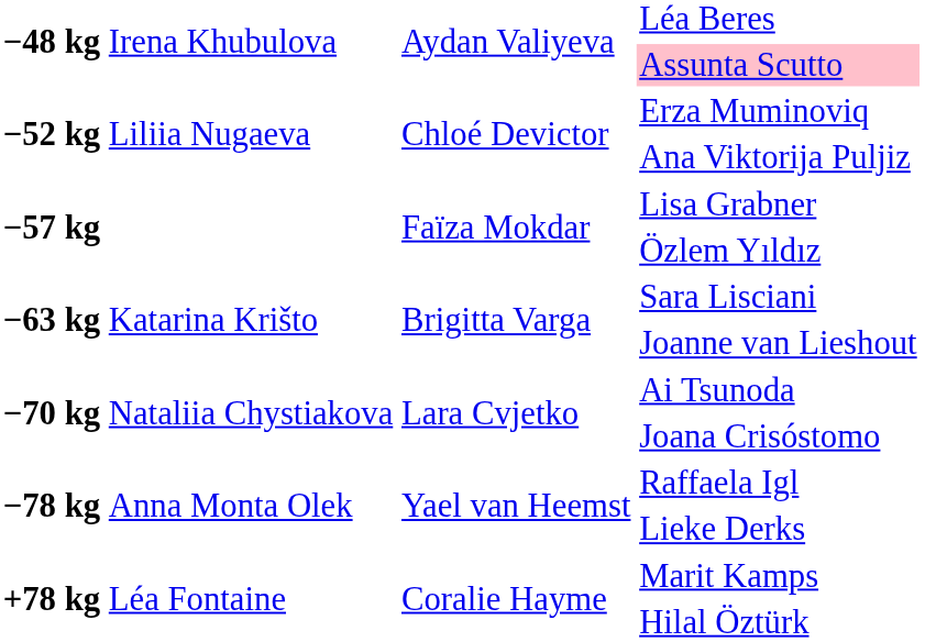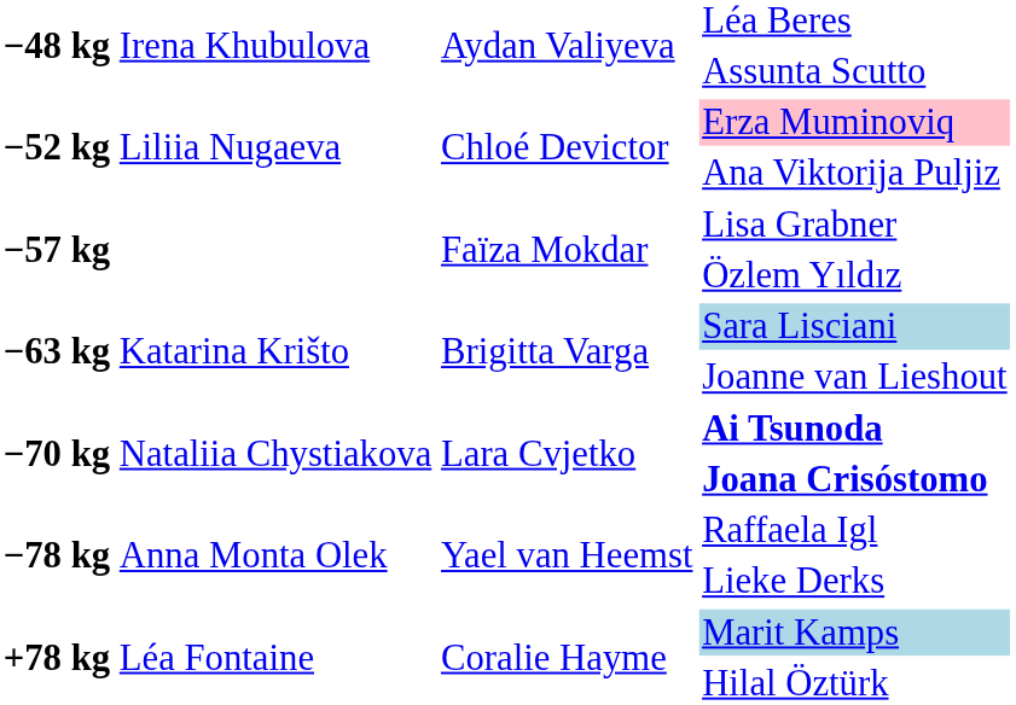Assunta Scutto | column 4: pink background -> no background
Erza Muminoviq | column 4: no background -> pink background
Sara Lisciani | column 4: no background -> lightblue background
Ai Tsunoda | column 4: normal -> bold
Joana Crisóstomo | column 4: normal -> bold
Marit Kamps | column 4: no background -> lightblue background
